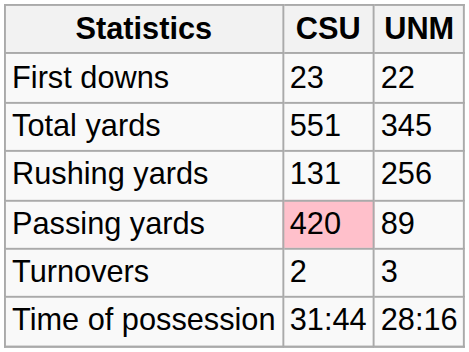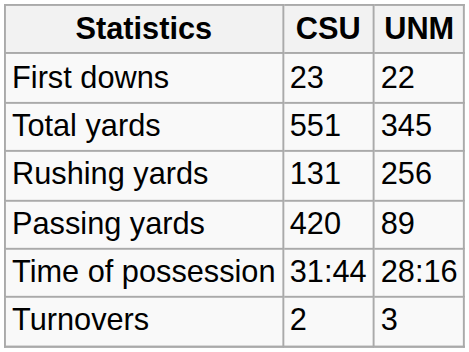Passing yards | CSU: pink background -> no background
rows swapped: Turnovers <-> Time of possession
